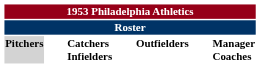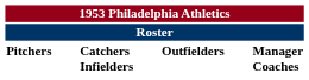Pitchers | column 1: lightgrey background -> no background
